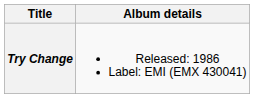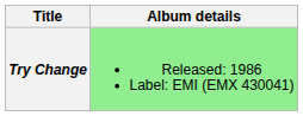Try Change | Album details: no background -> lightgreen background
